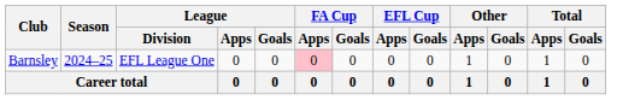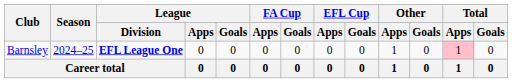Barnsley | League / Division: normal -> bold
Barnsley | FA Cup / Apps: pink background -> no background
Barnsley | Total / Apps: no background -> pink background
